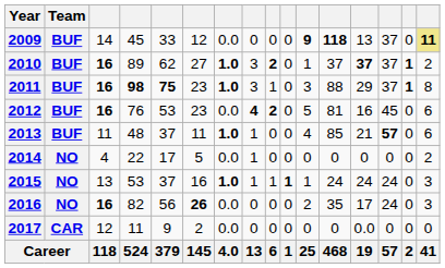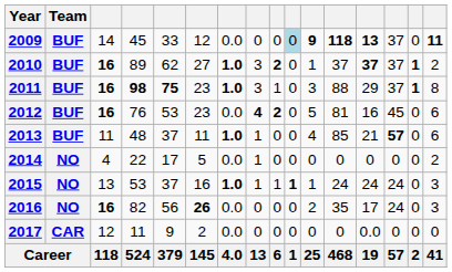2009 | column 10: no background -> lightblue background
2009 | column 13: normal -> bold
2009 | column 16: khaki background -> no background
